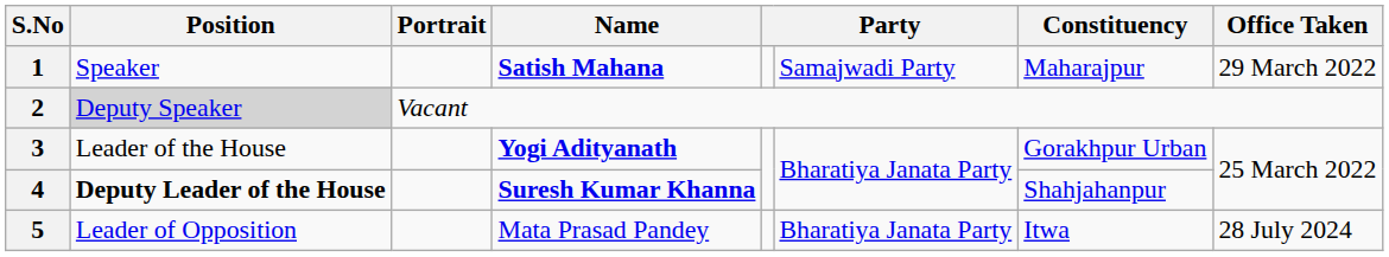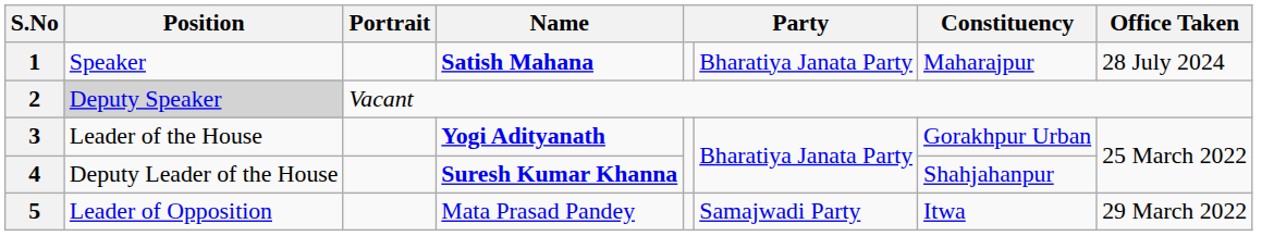1 | column 6: Samajwadi Party -> Bharatiya Janata Party
1 | Office Taken: 29 March 2022 -> 28 July 2024
4 | Position: bold -> normal
5 | column 6: Bharatiya Janata Party -> Samajwadi Party
5 | Office Taken: 28 July 2024 -> 29 March 2022
